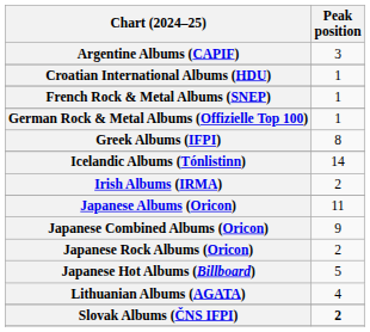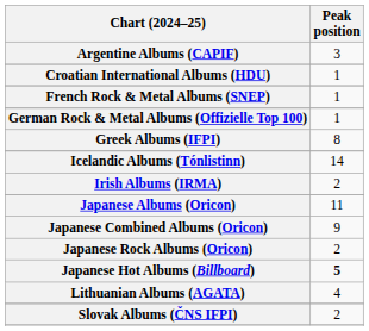Japanese Hot Albums (Billboard) | Peak position: normal -> bold
Slovak Albums (ČNS IFPI) | Peak position: bold -> normal
